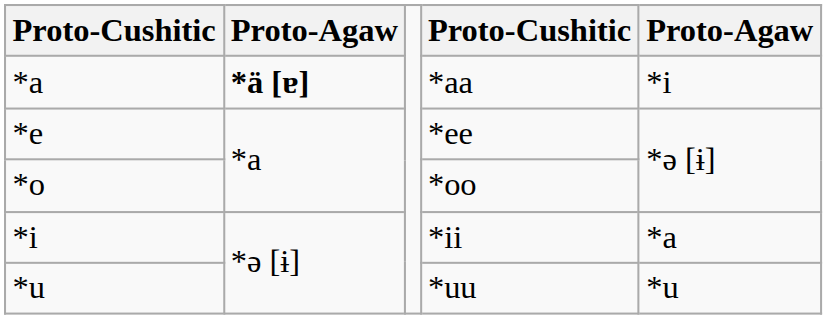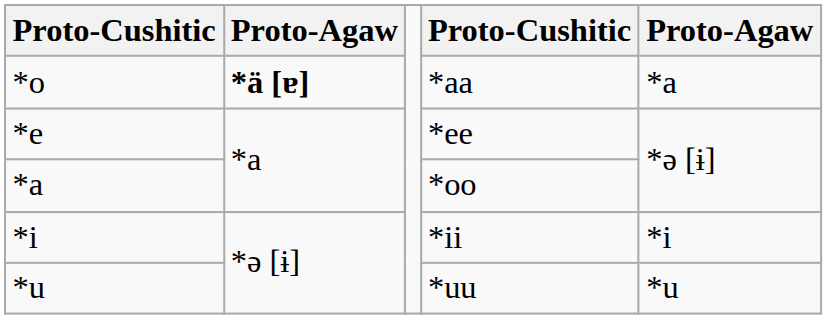*aa | column 1: *a -> *o
*aa | column 5: *i -> *a
*oo | column 1: *o -> *a
*ii | column 5: *a -> *i
